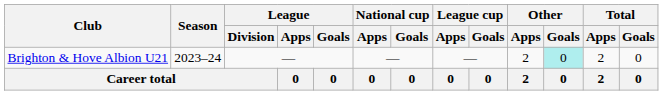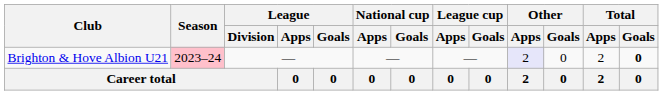Brighton & Hove Albion U21 | Season: no background -> pink background
Brighton & Hove Albion U21 | Other / Apps: no background -> lavender background
Brighton & Hove Albion U21 | Other / Goals: paleturquoise background -> no background
Brighton & Hove Albion U21 | Total / Goals: normal -> bold
